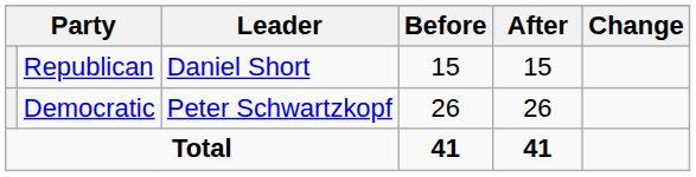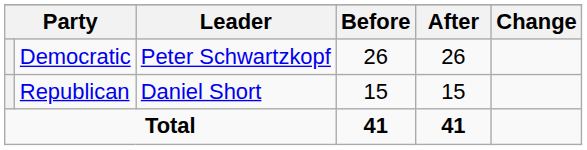rows swapped: Democratic <-> Republican
